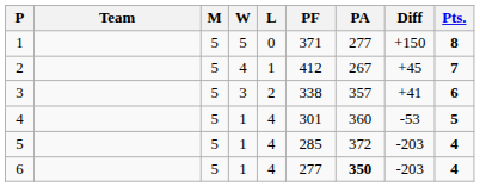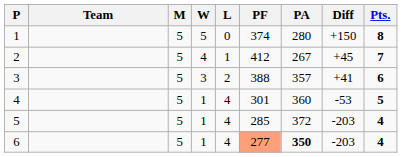row 2 | PF: 371 -> 374
row 2 | PA: 277 -> 280
row 4 | PF: 338 -> 388
row 7 | PF: no background -> lightsalmon background
